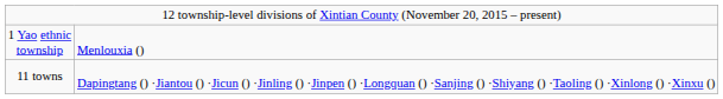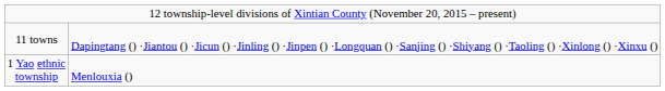rows swapped: 11 towns <-> 1 Yao ethnic township
